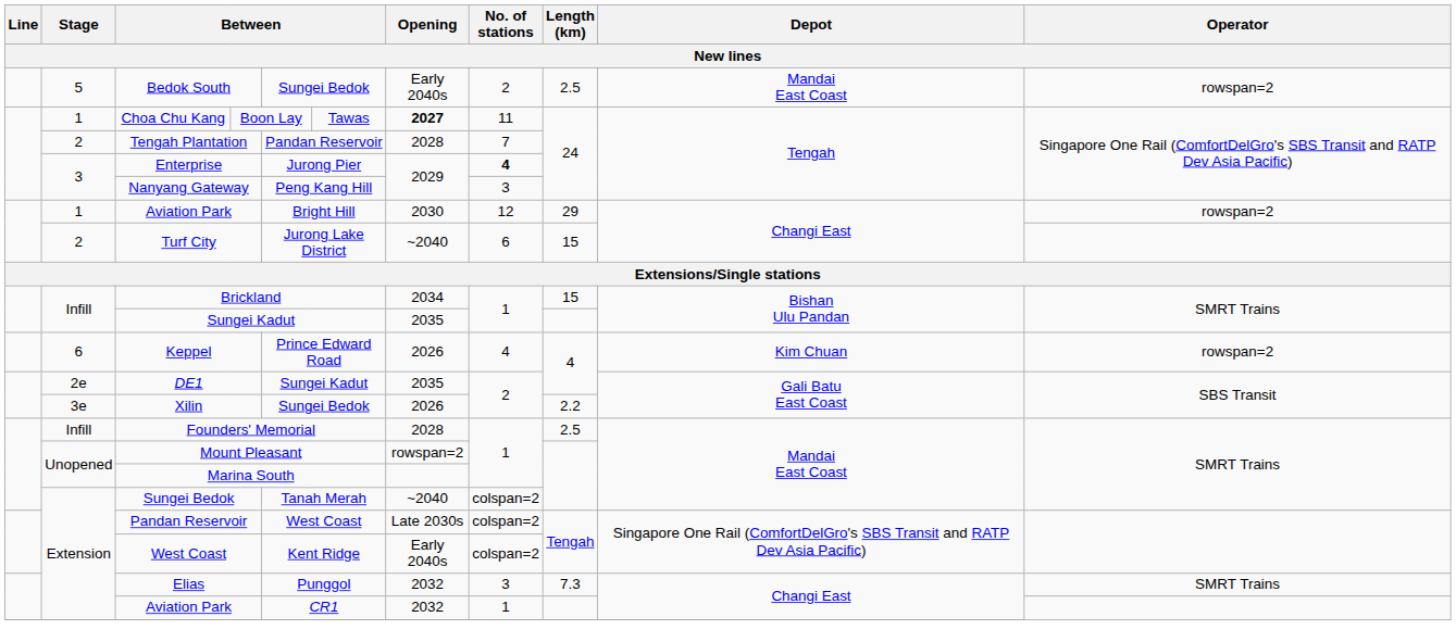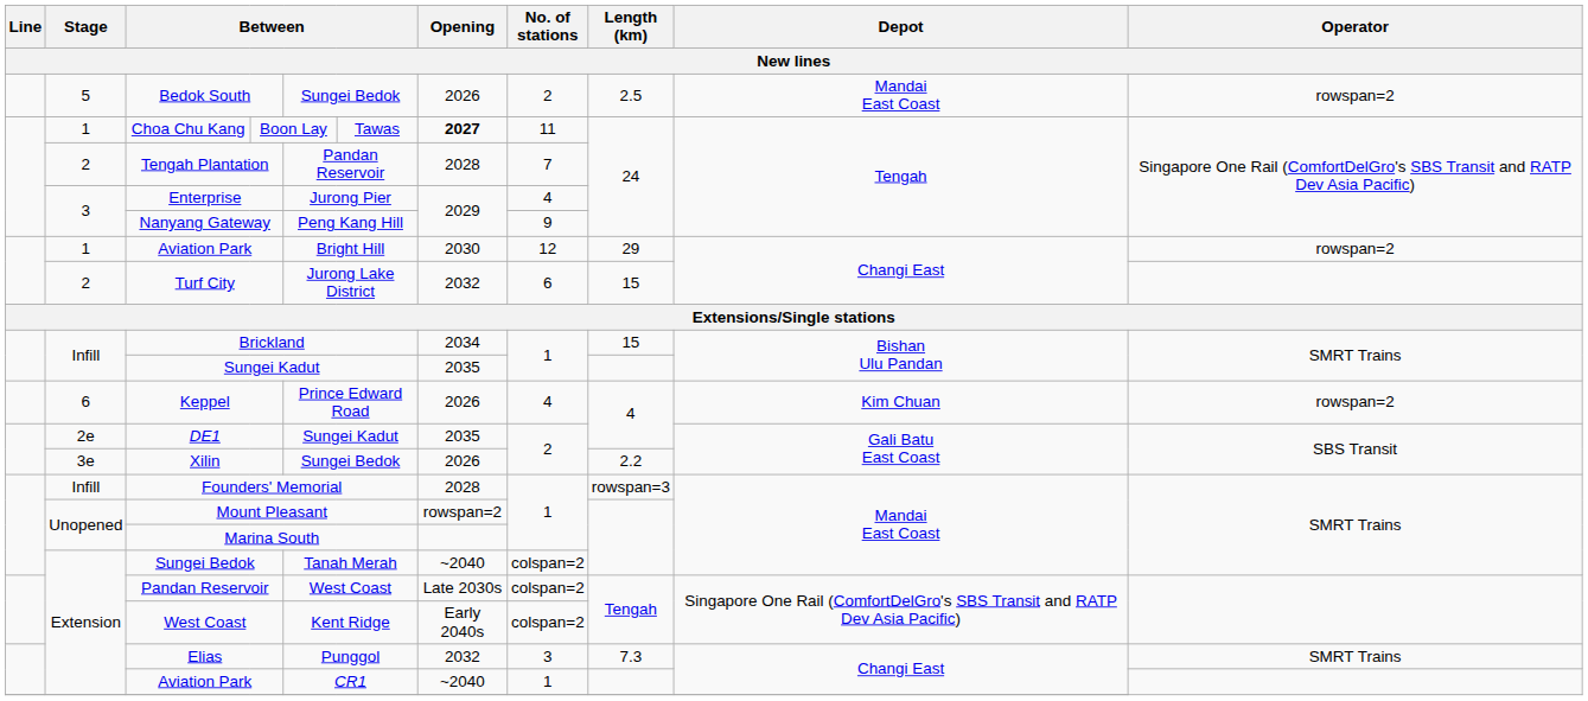Bedok South | Opening / New lines: Early 2040s -> 2026
Enterprise | No. of stations / New lines: bold -> normal
Nanyang Gateway | No. of stations / New lines: 3 -> 9
Turf City | Opening / New lines: ~2040 -> 2032
Founders' Memorial | Length (km) / New lines: 2.5 -> rowspan=3
Extension / Aviation Park | Opening / New lines: 2032 -> ~2040
